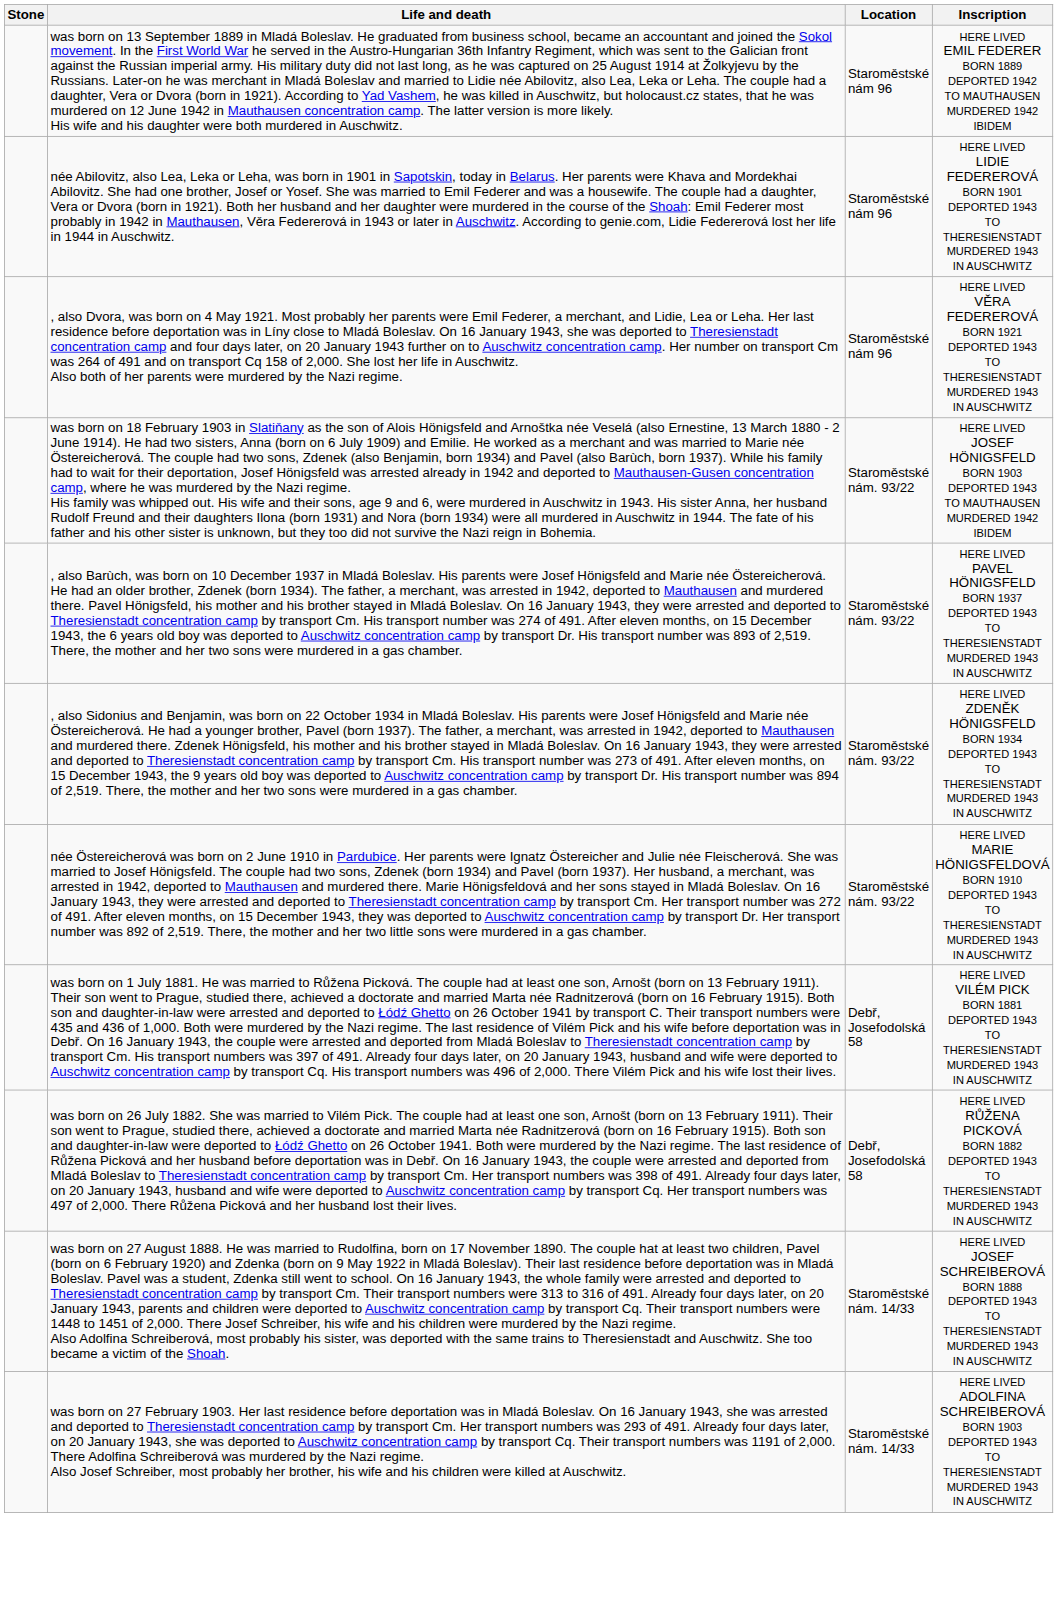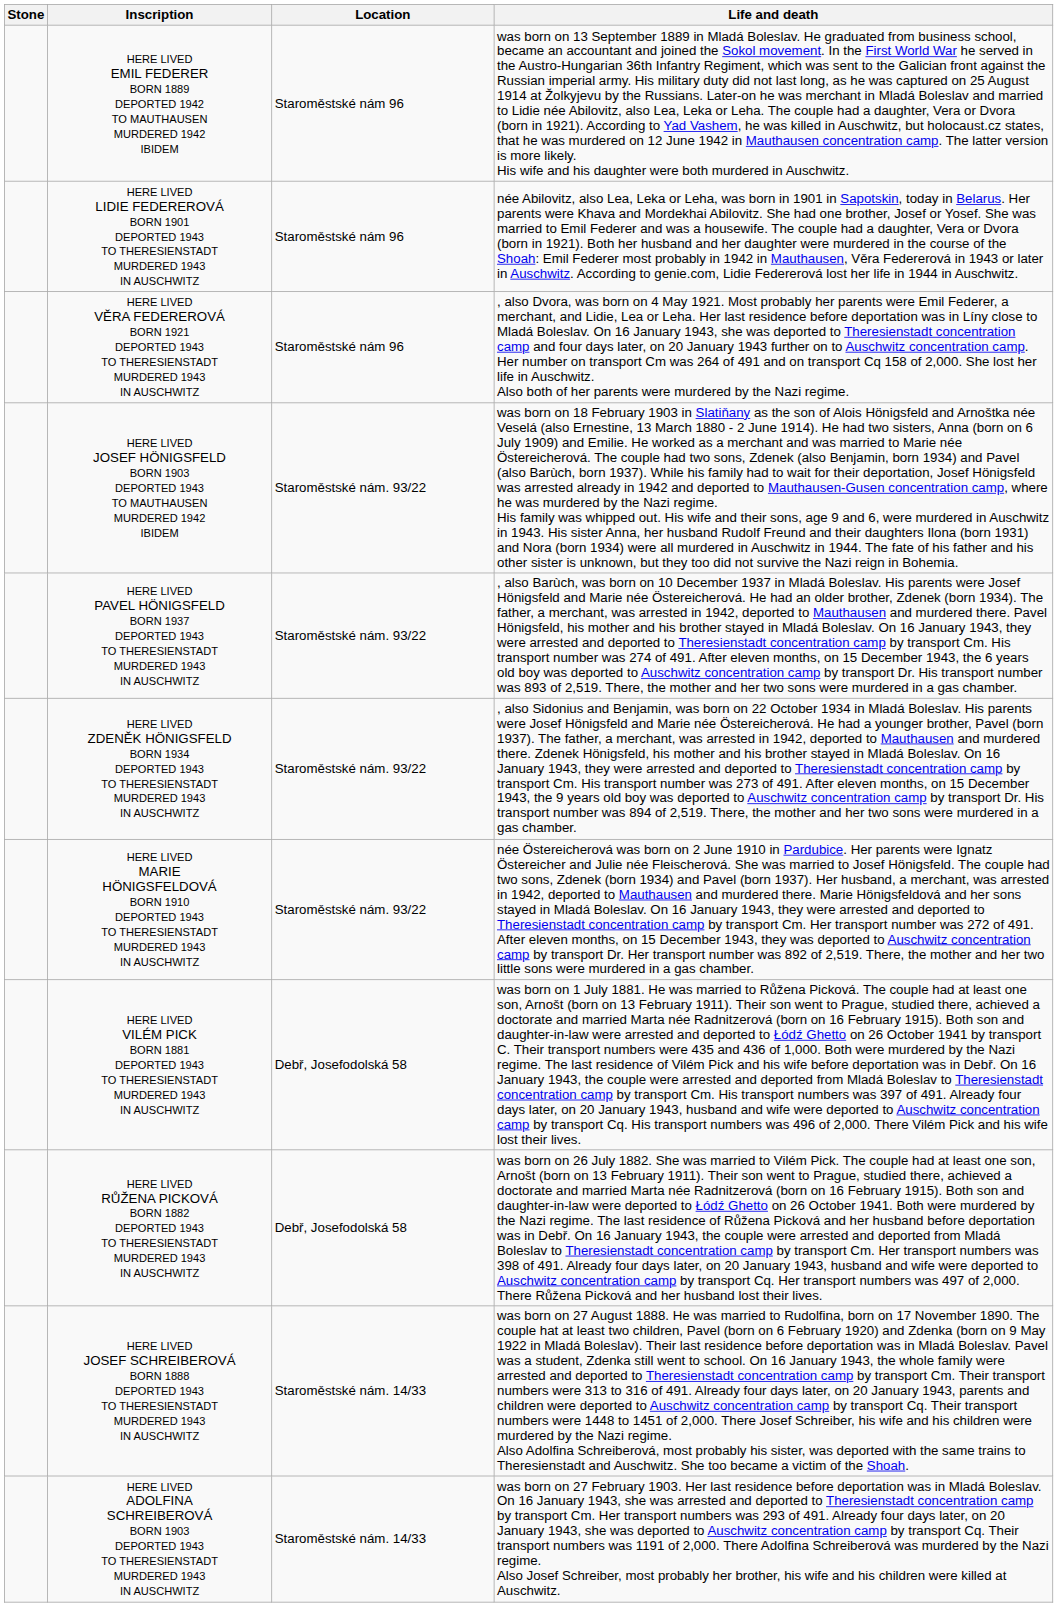columns swapped: Inscription <-> Life and death
